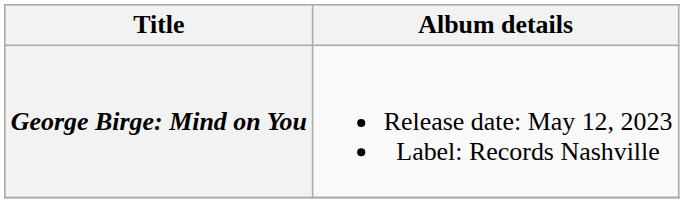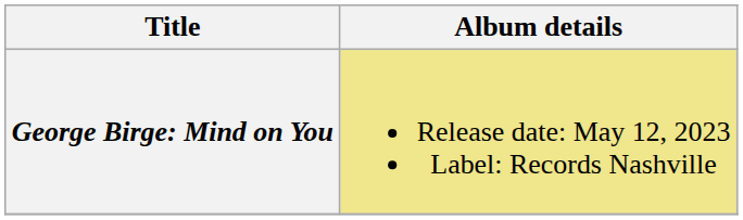George Birge: Mind on You | Album details: no background -> khaki background
